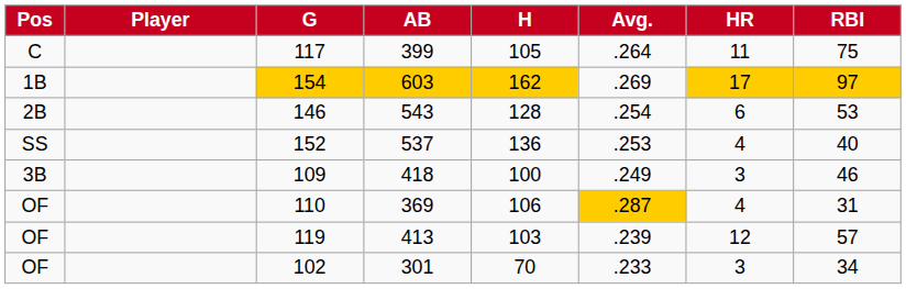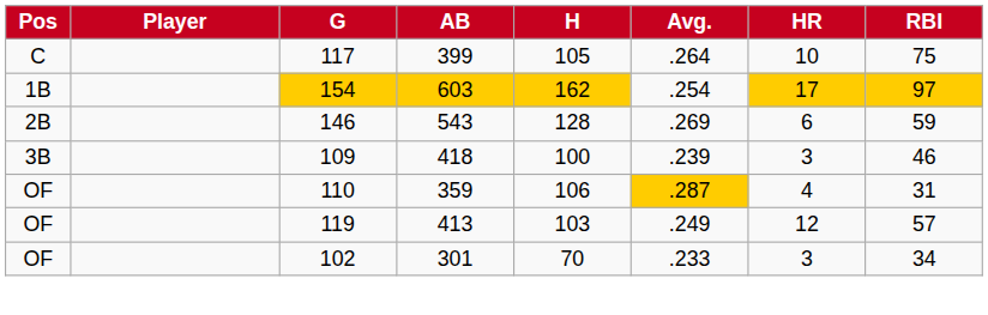117 | HR: 11 -> 10
154 | Avg.: .269 -> .254
146 | Avg.: .254 -> .269
146 | RBI: 53 -> 59
- row: SS | 152 | 537 | 136 | .253 | 4 | 40
109 | Avg.: .249 -> .239
110 | AB: 369 -> 359
119 | Avg.: .239 -> .249
